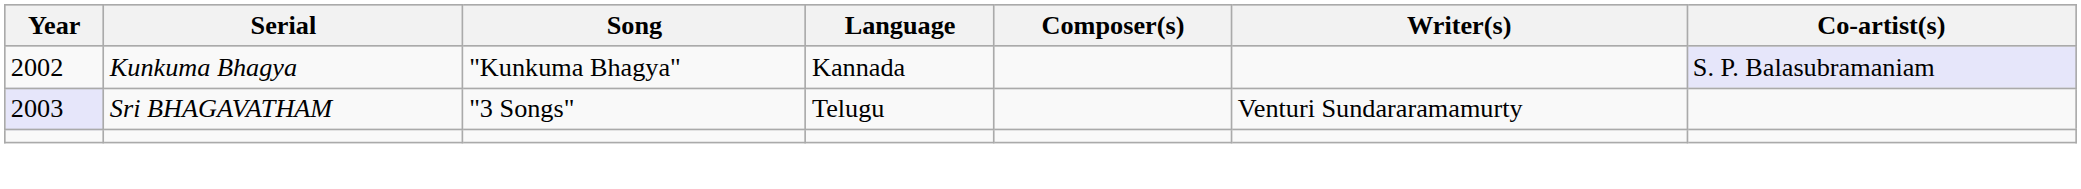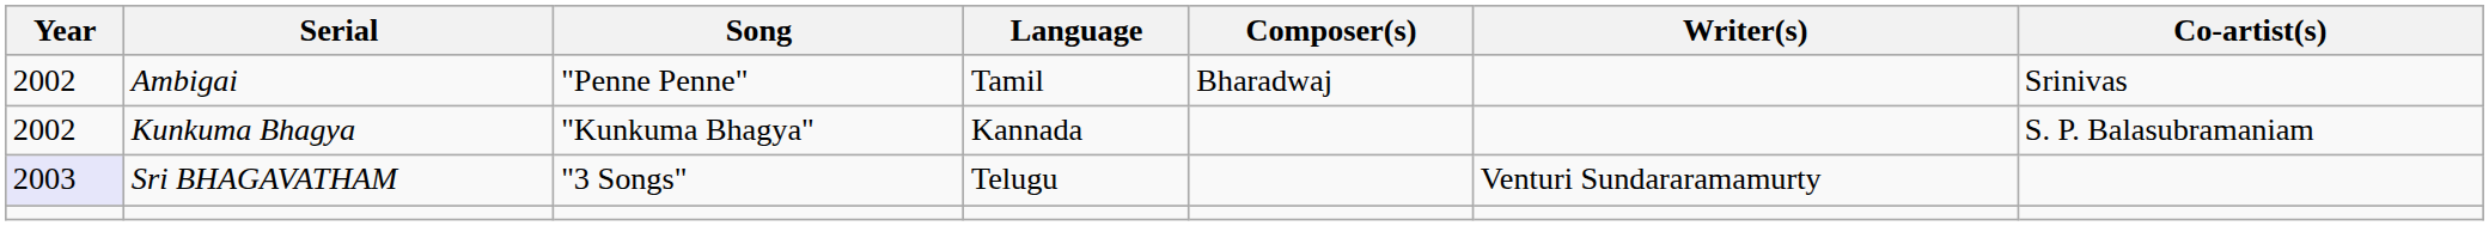+ row: 2002 | Ambigai | "Penne Penne" | Tamil | Bharadwaj | Srinivas
Kunkuma Bhagya | Co-artist(s): lavender background -> no background
